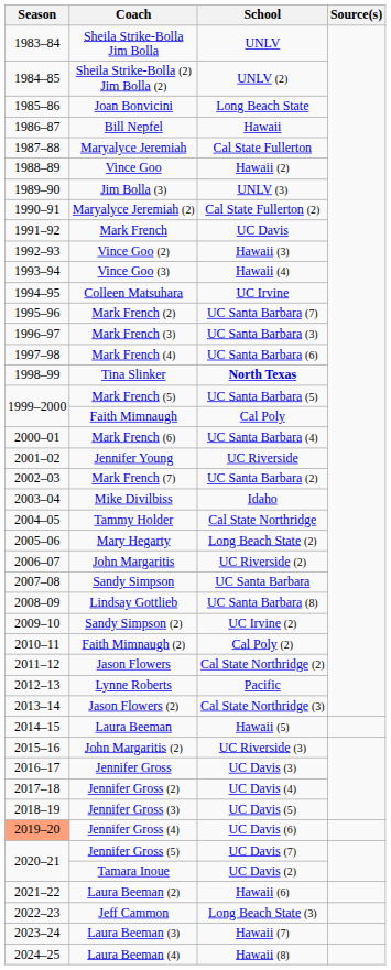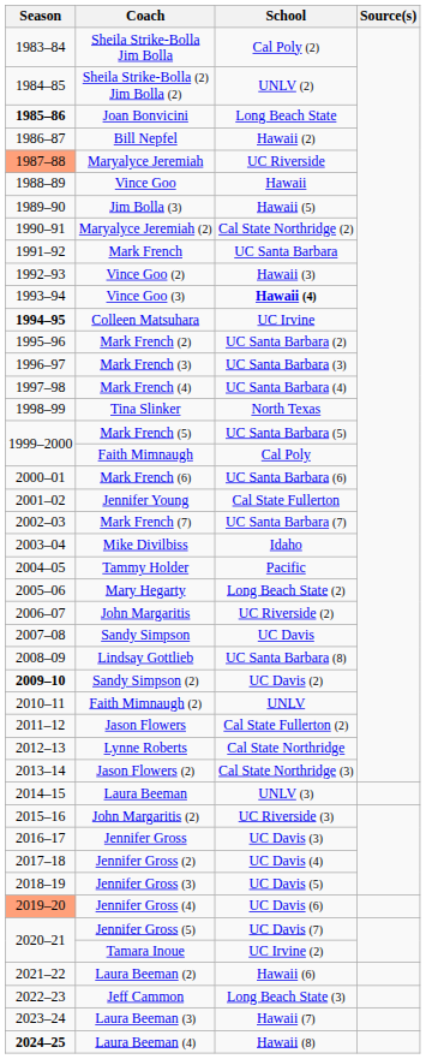Sheila Strike-Bolla Jim Bolla | School: UNLV -> Cal Poly (2)
Joan Bonvicini | Season: normal -> bold
Bill Nepfel | School: Hawaii -> Hawaii (2)
Maryalyce Jeremiah | Season: no background -> lightsalmon background
Maryalyce Jeremiah | School: Cal State Fullerton -> UC Riverside
Vince Goo | School: Hawaii (2) -> Hawaii
Jim Bolla (3) | School: UNLV (3) -> Hawaii (5)
Maryalyce Jeremiah (2) | School: Cal State Fullerton (2) -> Cal State Northridge (2)
Mark French | School: UC Davis -> UC Santa Barbara
Vince Goo (3) | School: normal -> bold
Colleen Matsuhara | Season: normal -> bold
Mark French (2) | School: UC Santa Barbara (7) -> UC Santa Barbara (2)
Mark French (4) | School: UC Santa Barbara (6) -> UC Santa Barbara (4)
Tina Slinker | School: bold -> normal
Mark French (6) | School: UC Santa Barbara (4) -> UC Santa Barbara (6)
Jennifer Young | School: UC Riverside -> Cal State Fullerton
Mark French (7) | School: UC Santa Barbara (2) -> UC Santa Barbara (7)
Tammy Holder | School: Cal State Northridge -> Pacific
Sandy Simpson | School: UC Santa Barbara -> UC Davis
Sandy Simpson (2) | Season: normal -> bold
Sandy Simpson (2) | School: UC Irvine (2) -> UC Davis (2)
Faith Mimnaugh (2) | School: Cal Poly (2) -> UNLV
Jason Flowers | School: Cal State Northridge (2) -> Cal State Fullerton (2)
Lynne Roberts | School: Pacific -> Cal State Northridge
Laura Beeman | School: Hawaii (5) -> UNLV (3)
Tamara Inoue | School: UC Davis (2) -> UC Irvine (2)
Laura Beeman (4) | Season: normal -> bold
